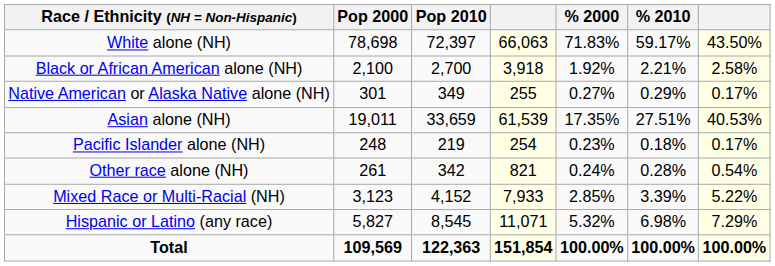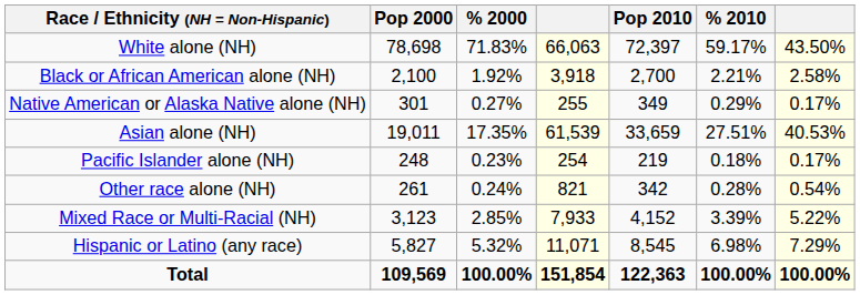columns swapped: Pop 2010 <-> % 2000
